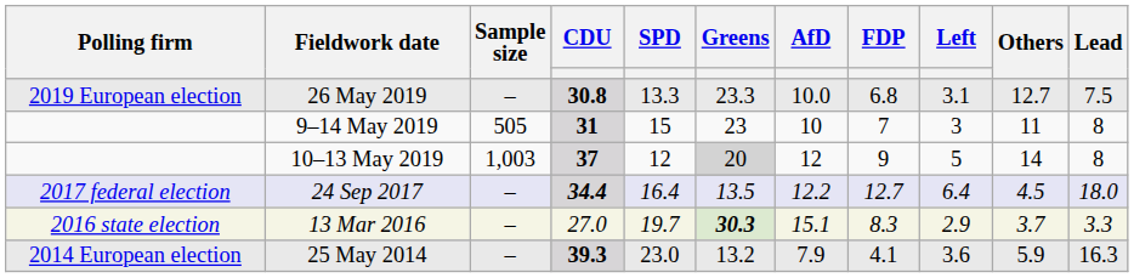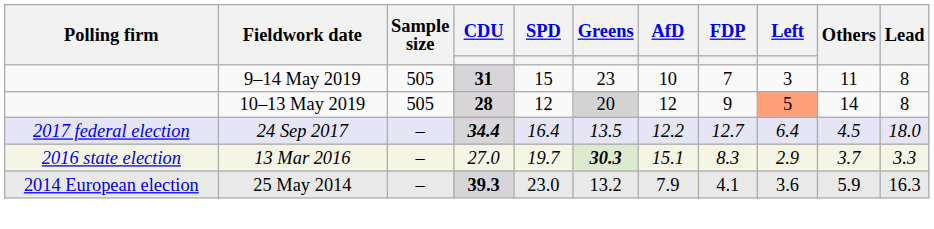- row: 2019 European election | 26 May 2019 | – | 30.8 | 13.3 | 23.3 | 10.0 | 6.8 | 3.1 | 12.7 | 7.5
10–13 May 2019 | Sample size: 1,003 -> 505
10–13 May 2019 | CDU: 37 -> 28
10–13 May 2019 | Left: no background -> lightsalmon background
